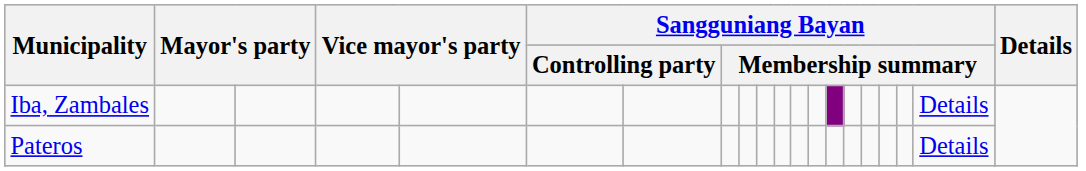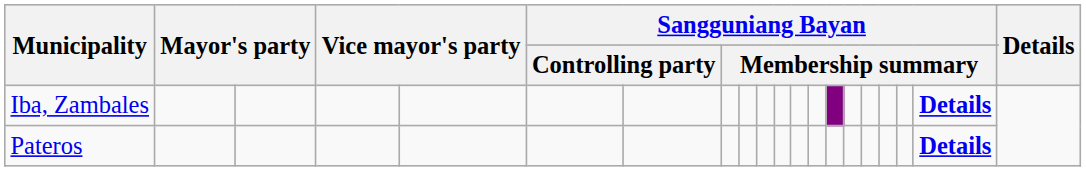Iba, Zambales | column 19: normal -> bold
Pateros | column 19: normal -> bold
